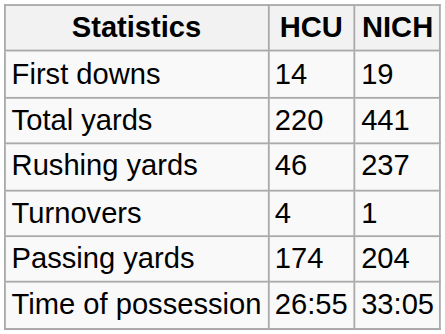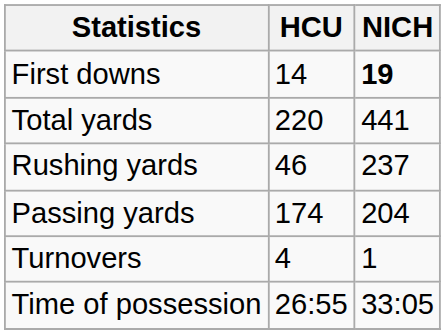First downs | NICH: normal -> bold
rows swapped: Passing yards <-> Turnovers
